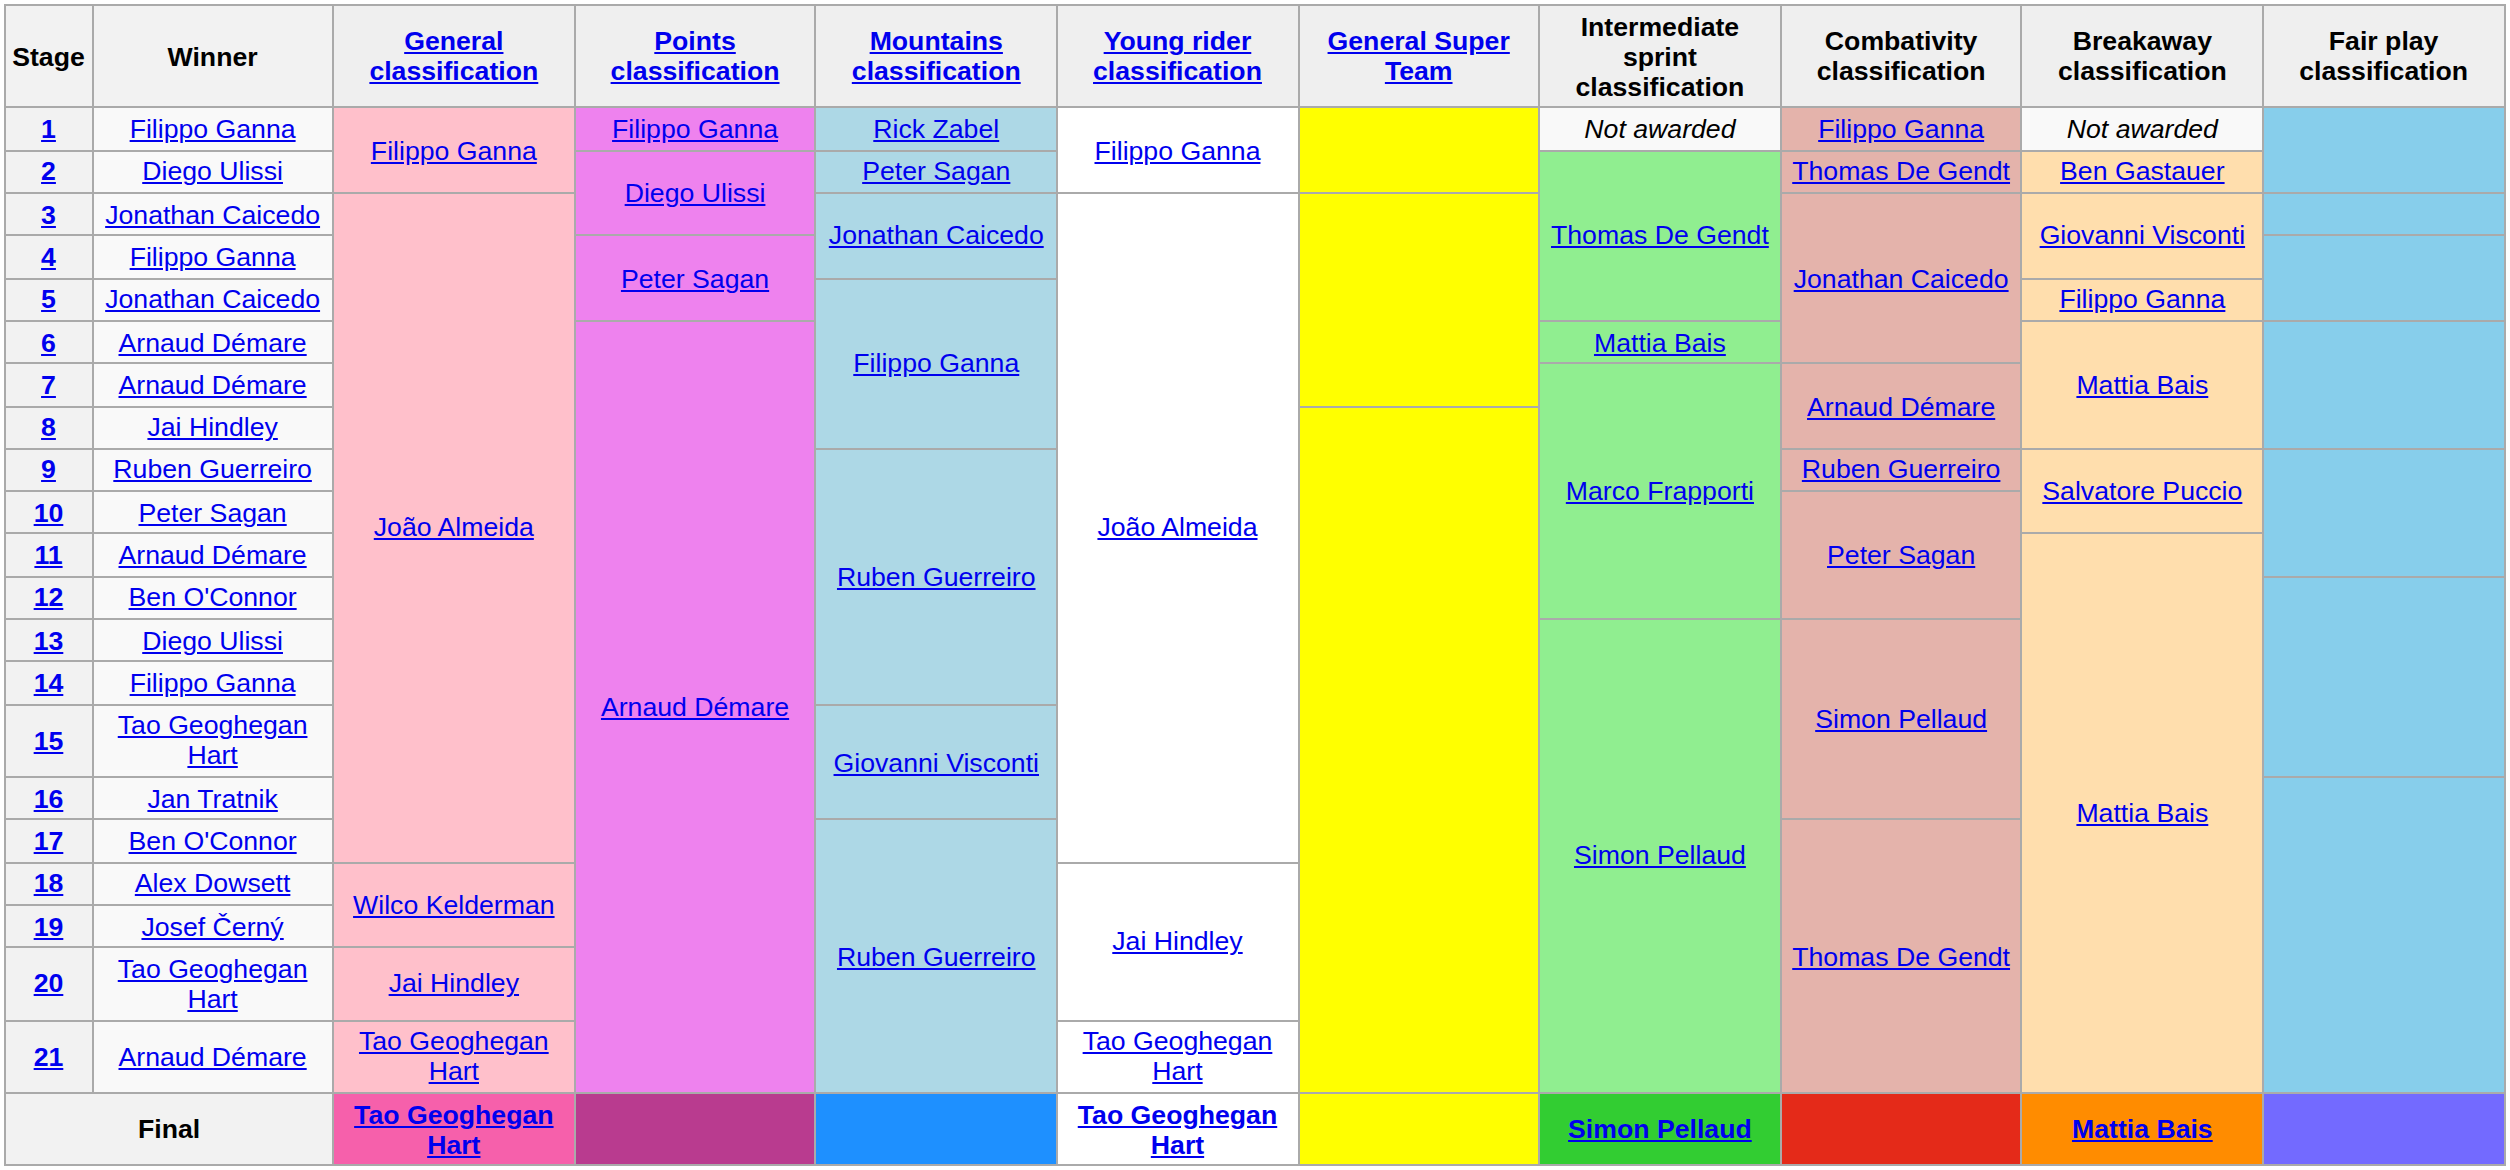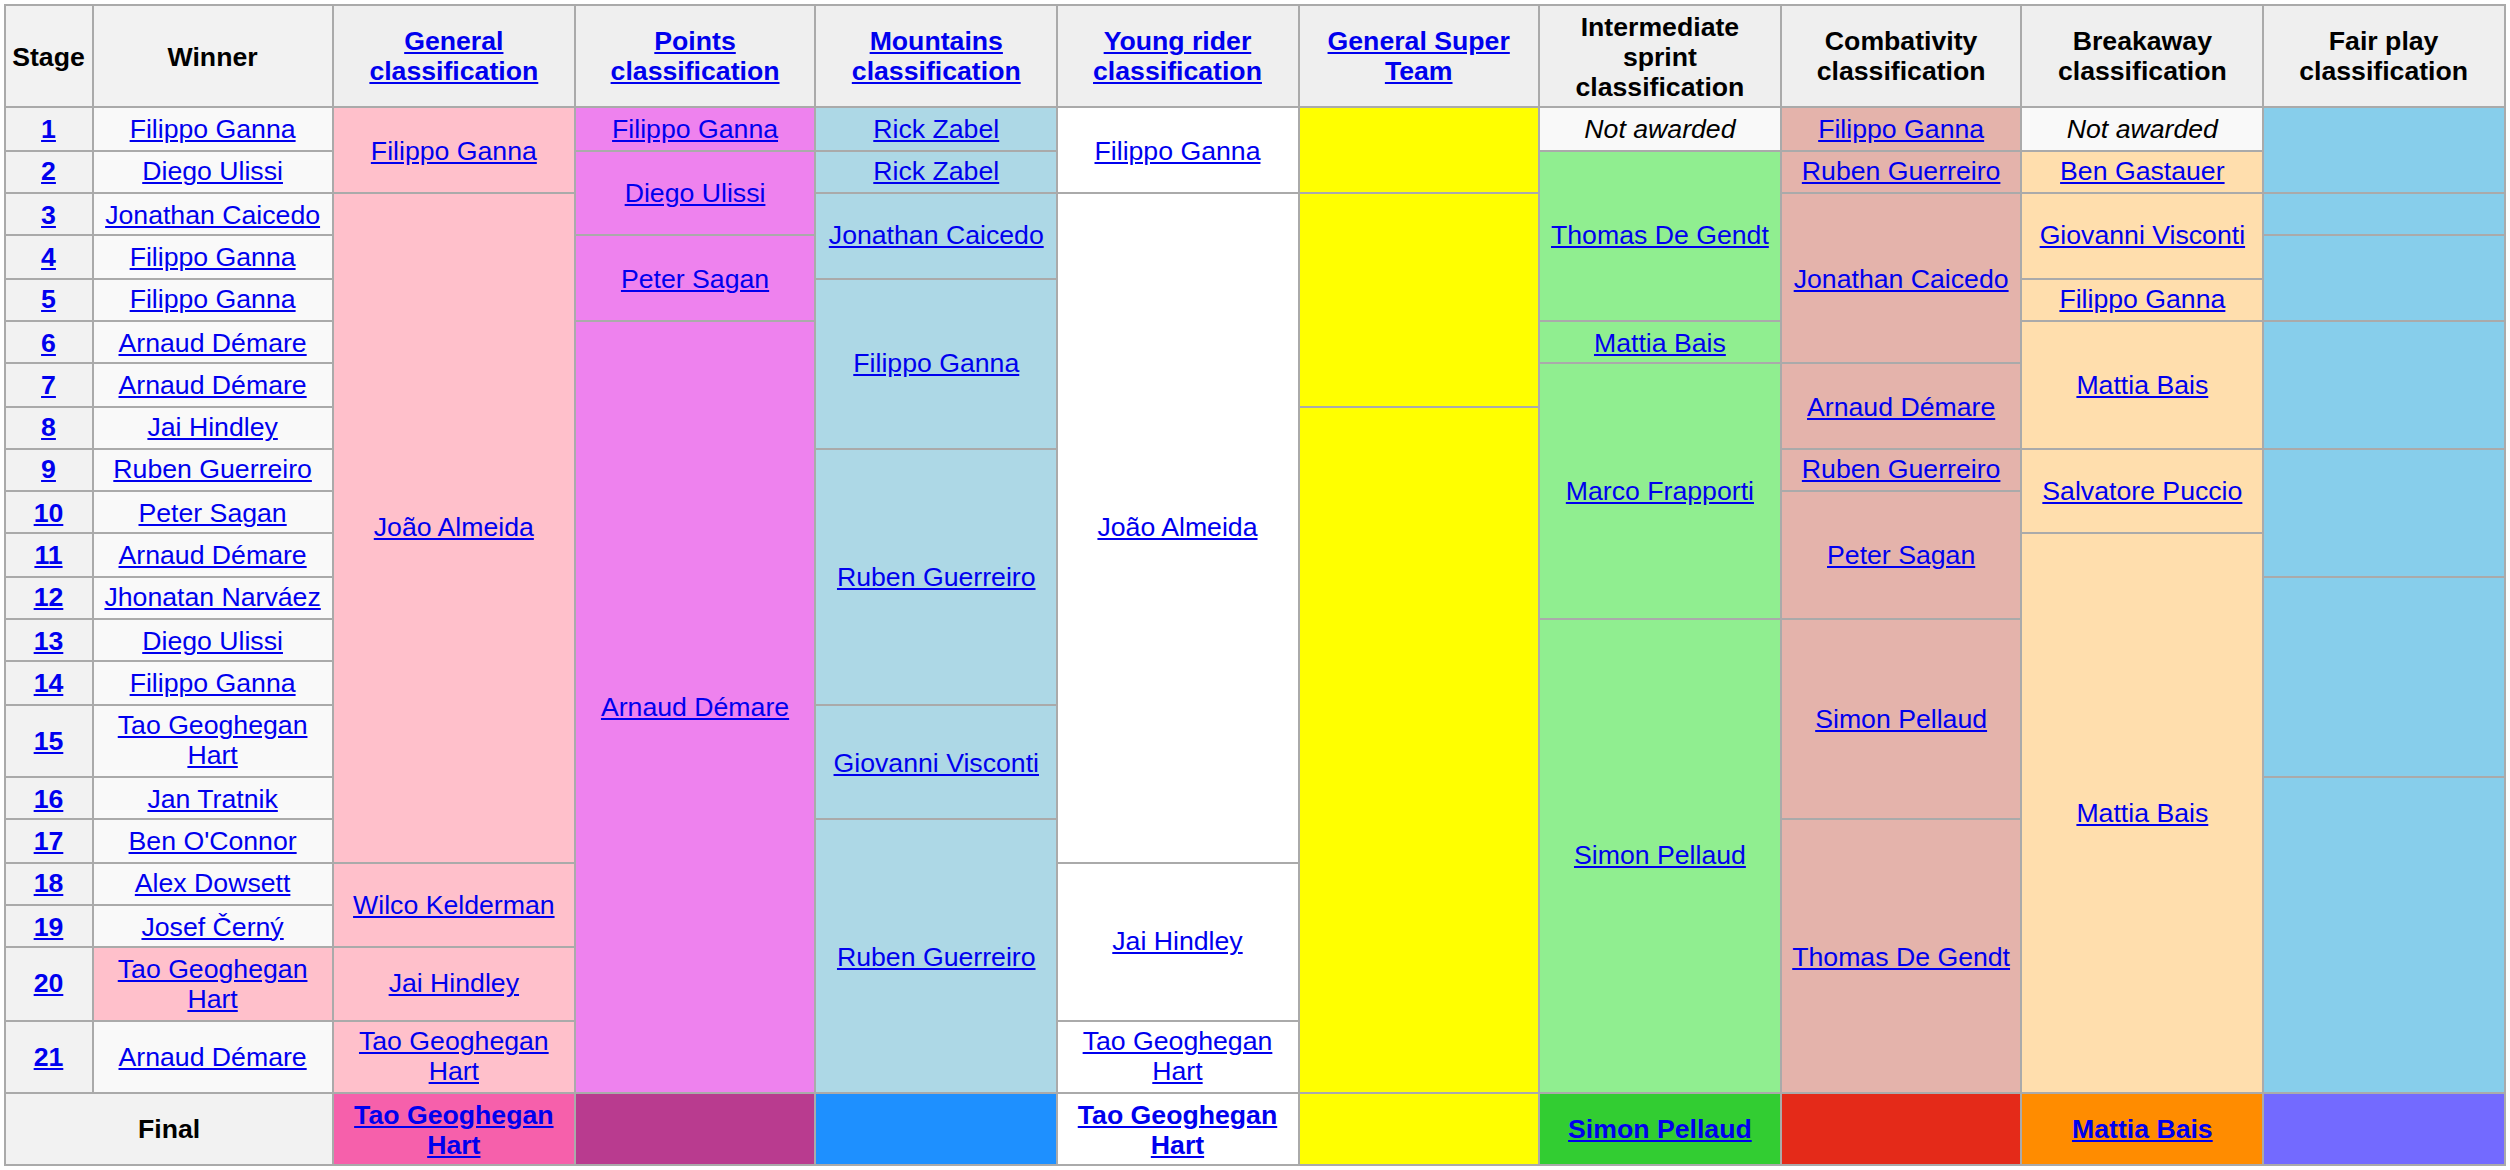2 | Mountains classification: Peter Sagan -> Rick Zabel
2 | Combativity classification: Thomas De Gendt -> Ruben Guerreiro
5 | Winner: Jonathan Caicedo -> Filippo Ganna
12 | Winner: Ben O'Connor -> Jhonatan Narváez
20 | Winner: no background -> pink background
